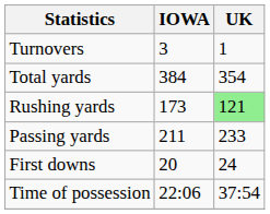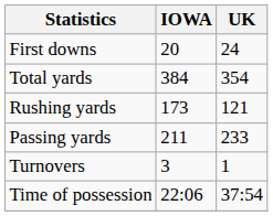rows swapped: First downs <-> Turnovers
Rushing yards | UK: lightgreen background -> no background
